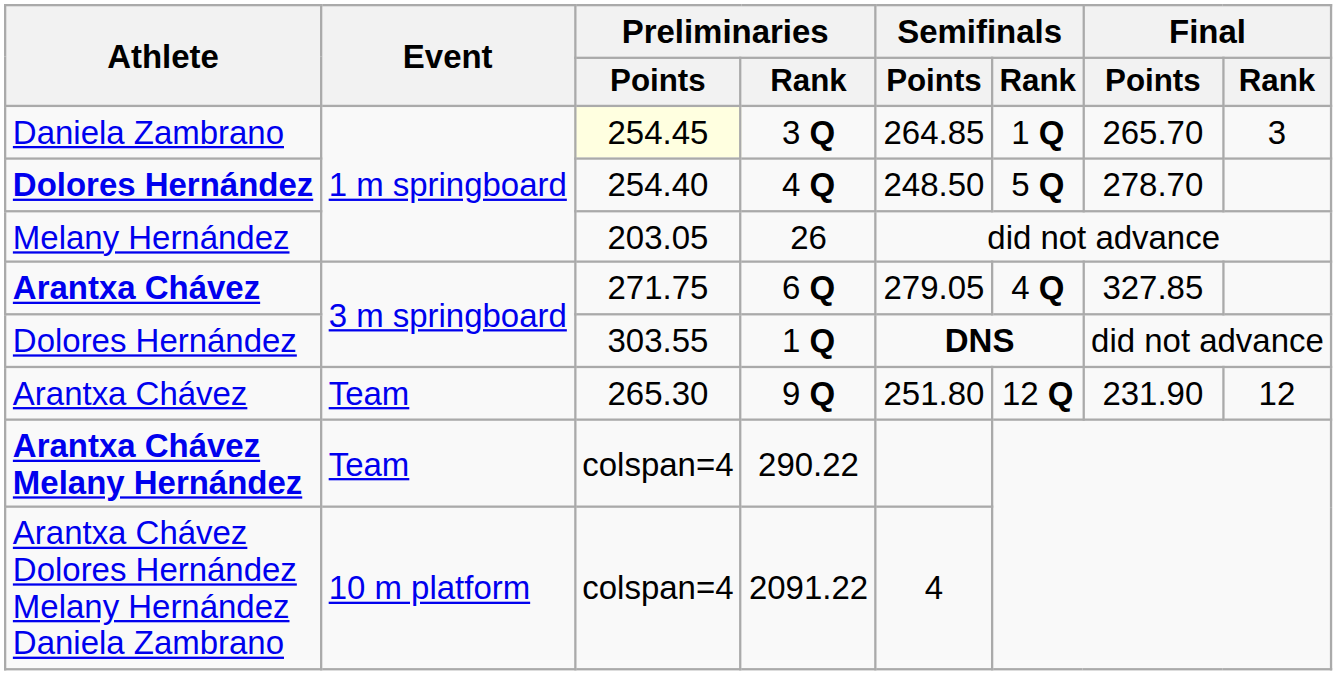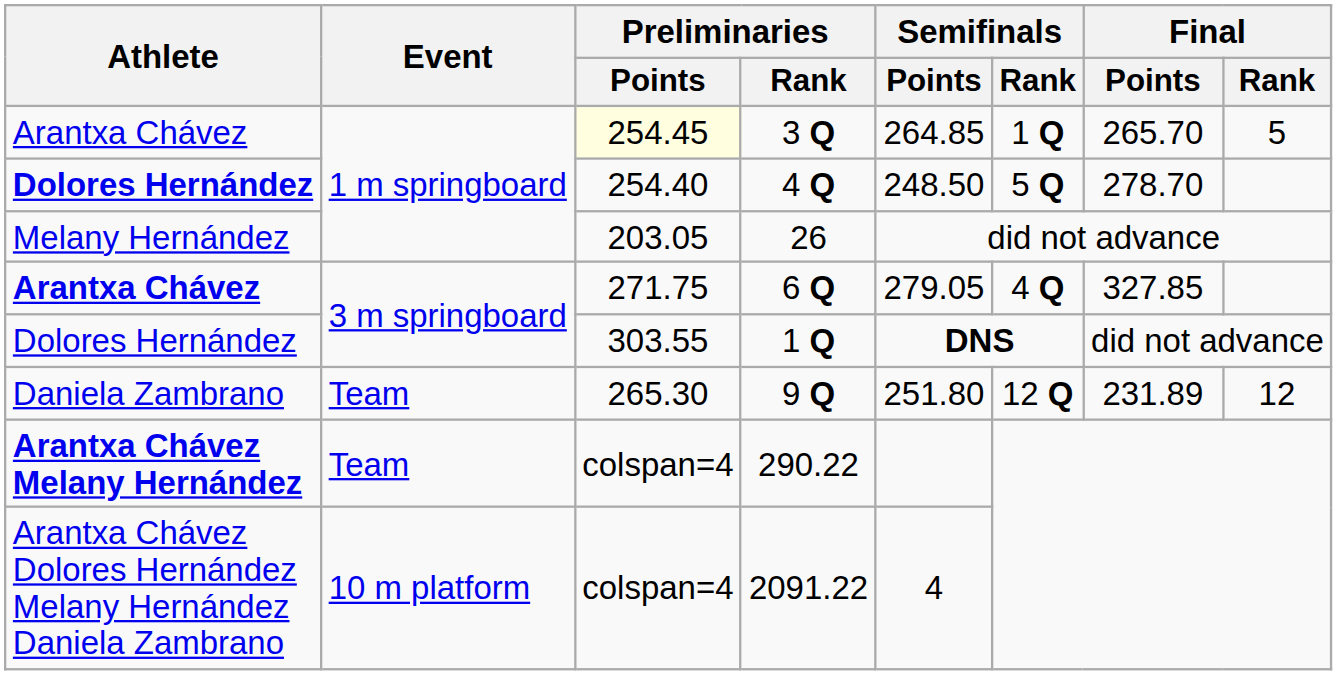3 Q | Athlete: Daniela Zambrano -> Arantxa Chávez
3 Q | Final / Rank: 3 -> 5
9 Q | Athlete: Arantxa Chávez -> Daniela Zambrano
9 Q | Final / Points: 231.90 -> 231.89
